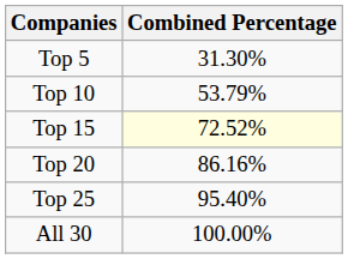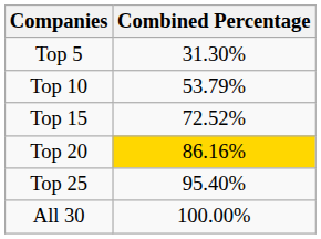Top 15 | Combined Percentage: lightyellow background -> no background
Top 20 | Combined Percentage: no background -> gold background
